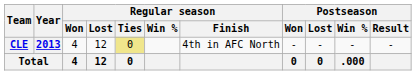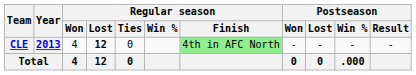CLE | Regular season / Lost: normal -> bold
CLE | Regular season / Ties: khaki background -> no background
CLE | Regular season / Finish: no background -> lightgreen background
